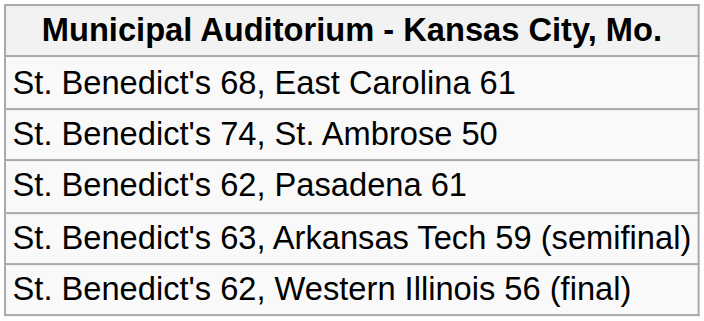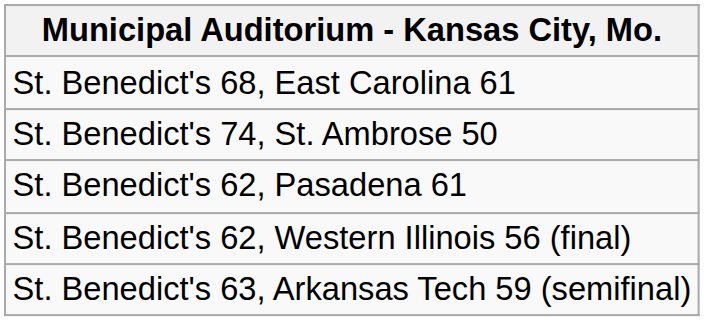row 5 | column 1: St. Benedict's 63, Arkansas Tech 59 (semifinal) -> St. Benedict's 62, Western Illinois 56 (final)
row 6 | column 1: St. Benedict's 62, Western Illinois 56 (final) -> St. Benedict's 63, Arkansas Tech 59 (semifinal)
